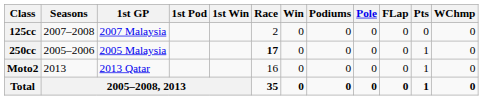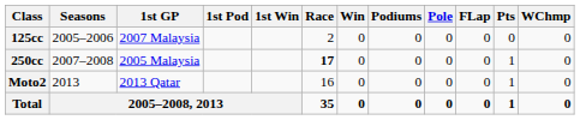125cc | Seasons: 2007–2008 -> 2005–2006
250cc | Seasons: 2005–2006 -> 2007–2008
